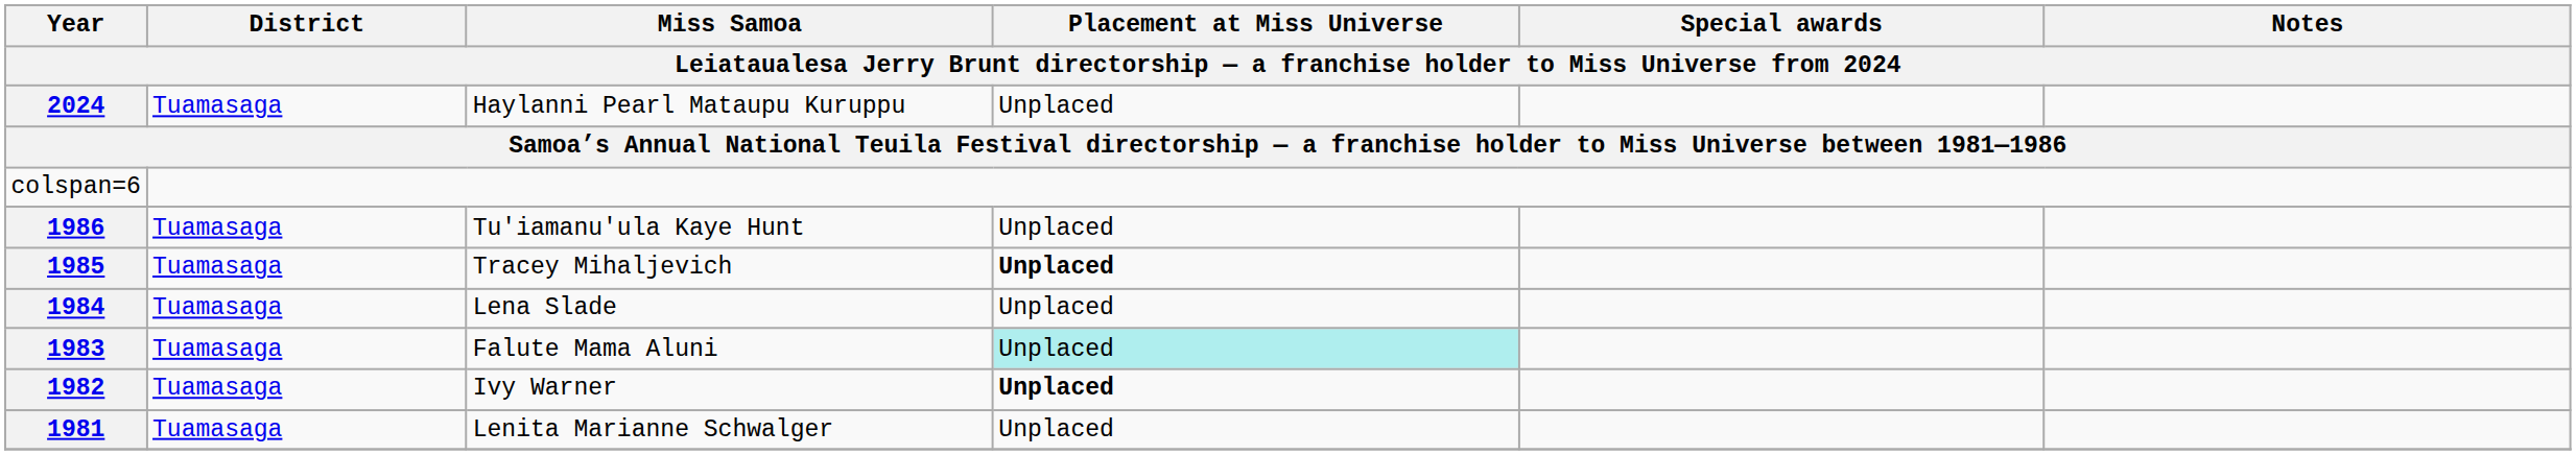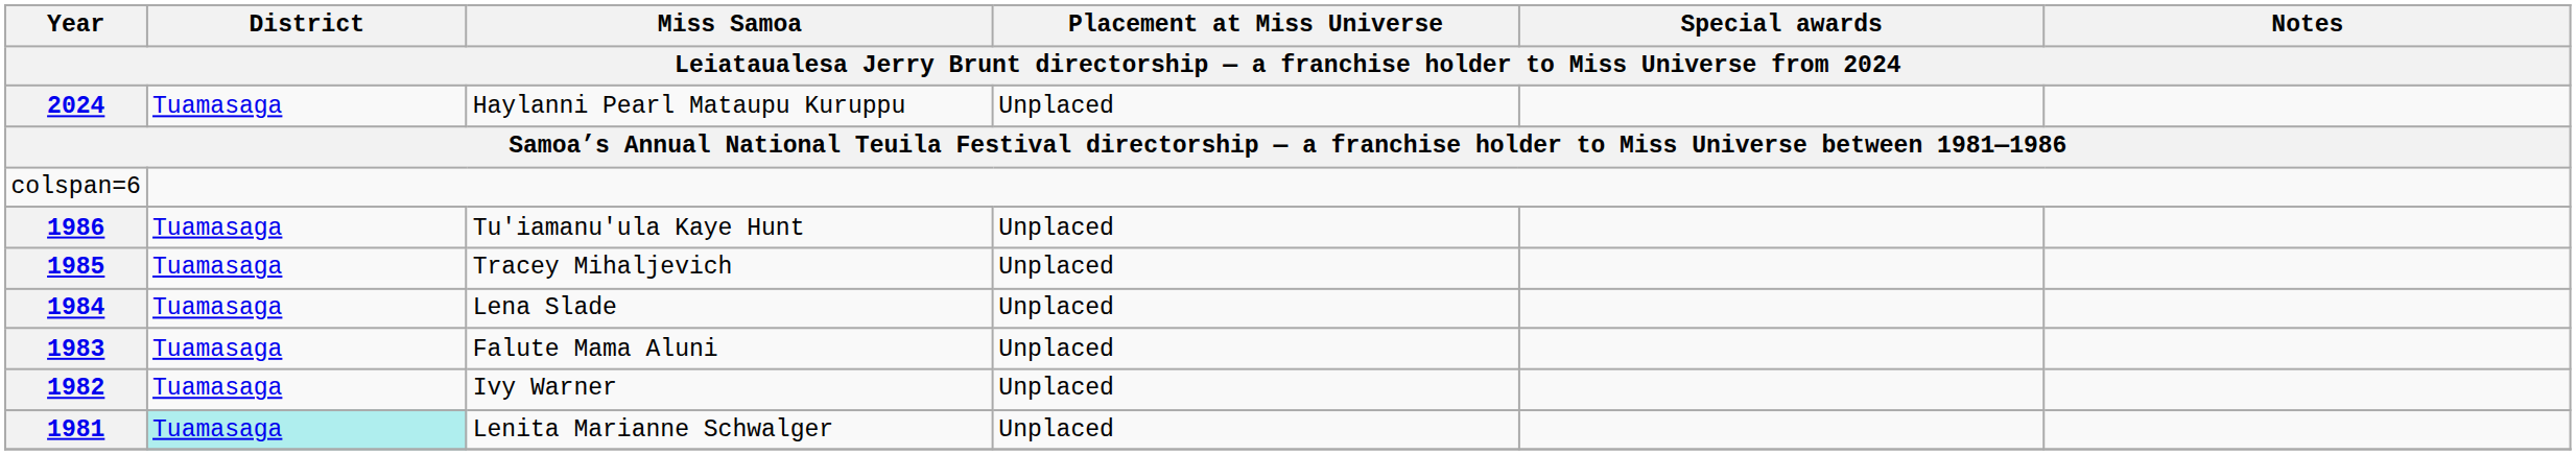Tracey Mihaljevich | Placement at Miss Universe: bold -> normal
Falute Mama Aluni | Placement at Miss Universe: paleturquoise background -> no background
Ivy Warner | Placement at Miss Universe: bold -> normal
Lenita Marianne Schwalger | District: no background -> paleturquoise background
